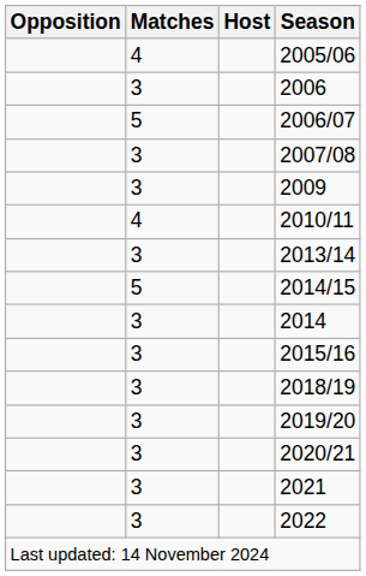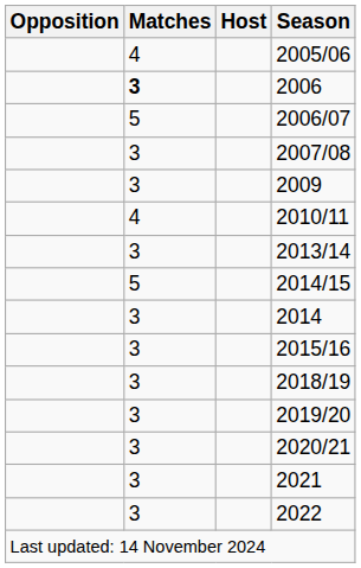2006 | Matches: normal -> bold
